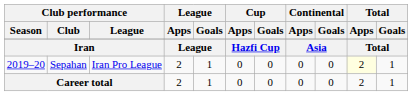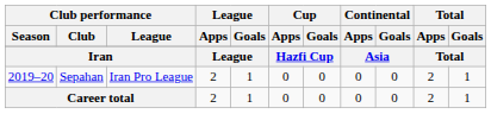2019–20 | Total / Apps: lightyellow background -> no background
